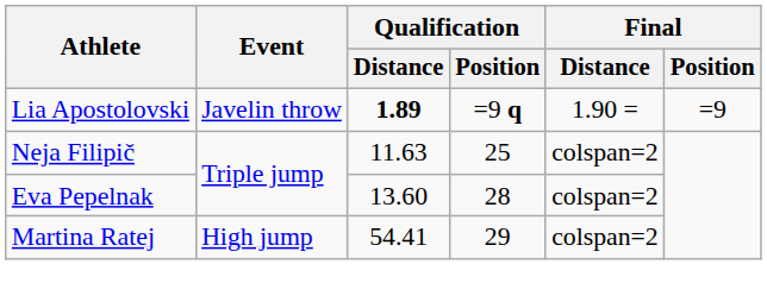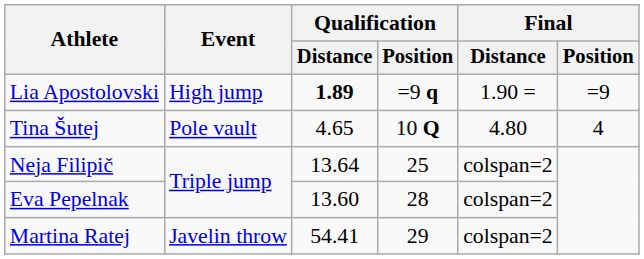Lia Apostolovski | Event: Javelin throw -> High jump
+ row: Tina Šutej | Pole vault | 4.65 | 10 Q | 4.80 | 4
Neja Filipič | Qualification / Distance: 11.63 -> 13.64
Martina Ratej | Event: High jump -> Javelin throw
